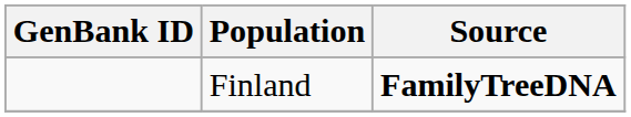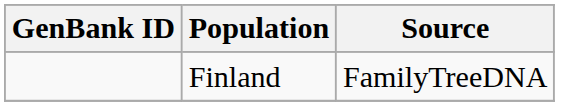Finland | Source: bold -> normal
